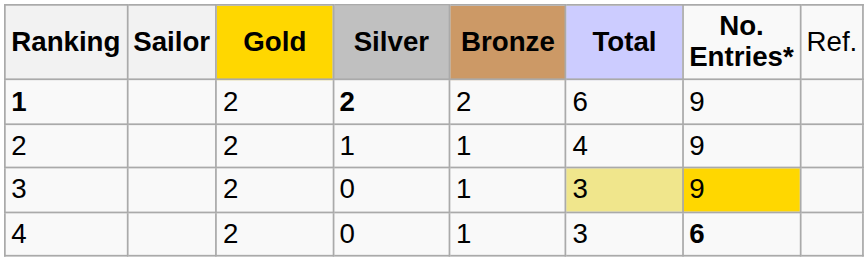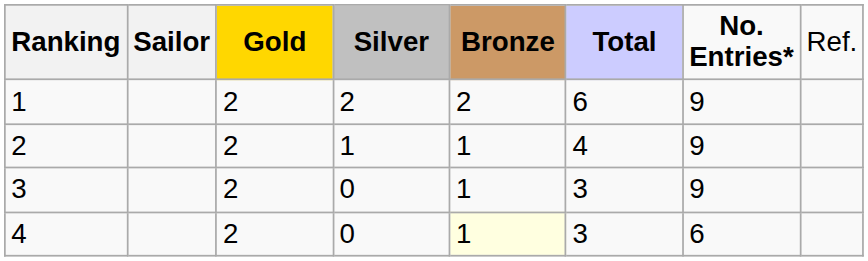row 2 | column 1: bold -> normal
row 2 | column 4: bold -> normal
row 4 | column 6: khaki background -> no background
row 4 | column 7: gold background -> no background
row 5 | column 5: no background -> lightyellow background
row 5 | column 7: bold -> normal
